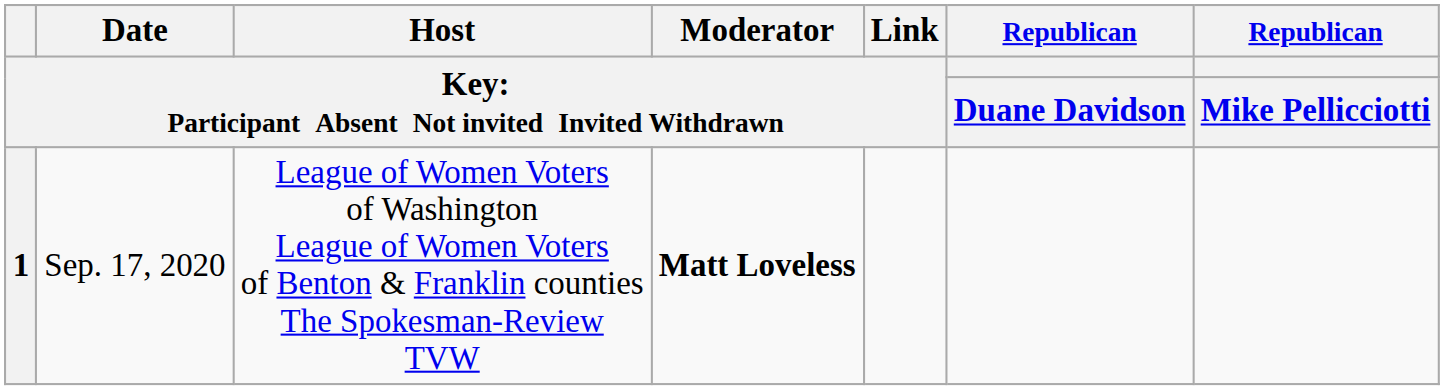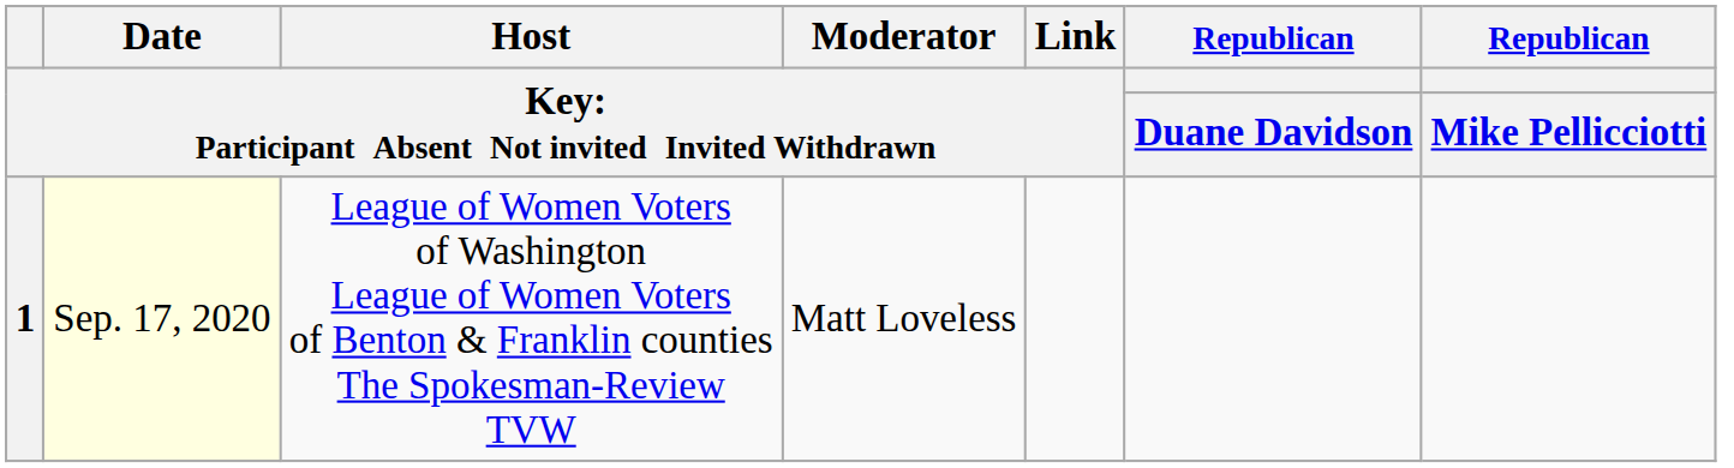1 | column 2: no background -> lightyellow background
1 | column 4: bold -> normal
